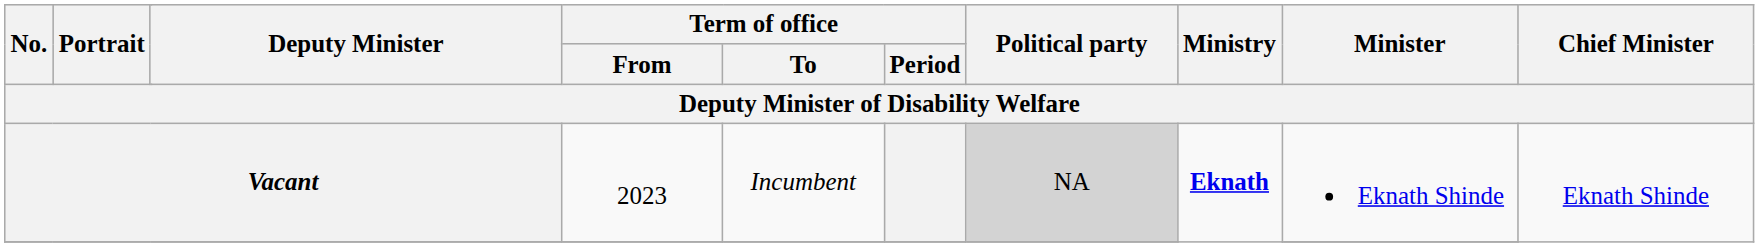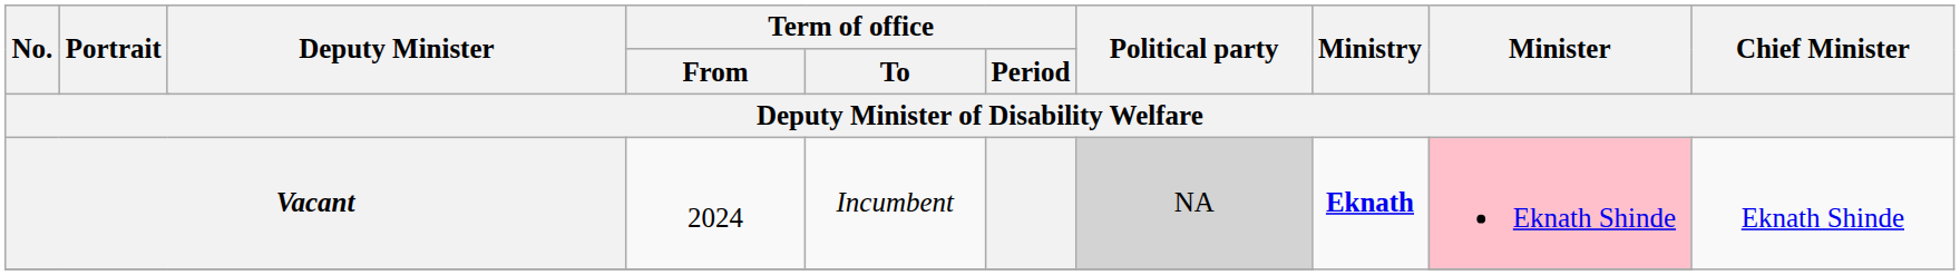Vacant | Term of office / From: 2023 -> 2024
Vacant | Minister: no background -> pink background
